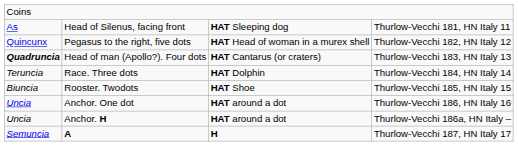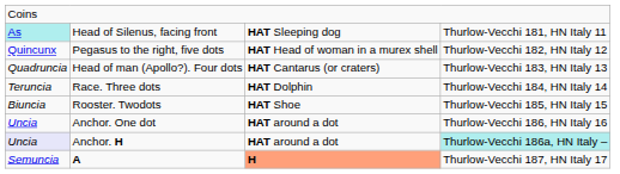Head of Silenus, facing front | column 1: no background -> paleturquoise background
Head of man (Apollo?). Four dots | column 1: bold -> normal
Anchor. H | column 1: no background -> lavender background
Anchor. H | column 4: no background -> paleturquoise background
A | column 3: no background -> lightsalmon background
